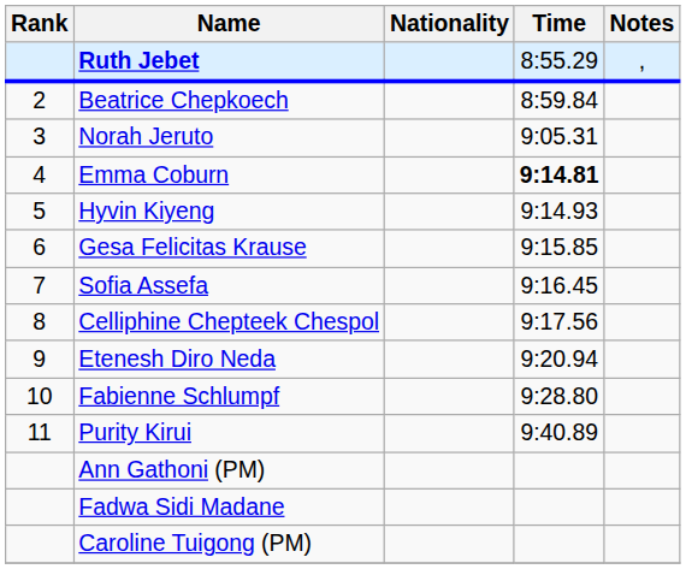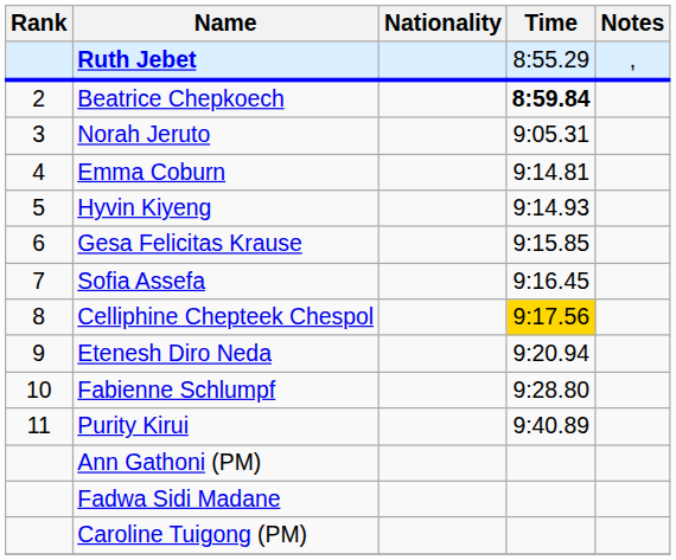Beatrice Chepkoech | Time: normal -> bold
Emma Coburn | Time: bold -> normal
Celliphine Chepteek Chespol | Time: no background -> gold background
